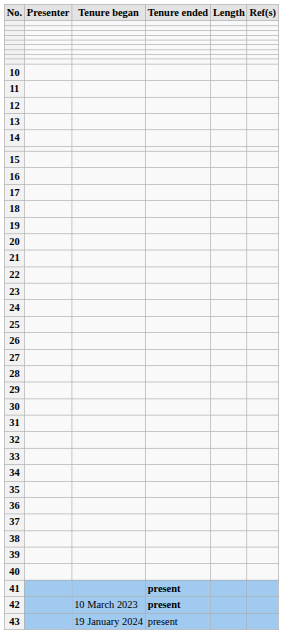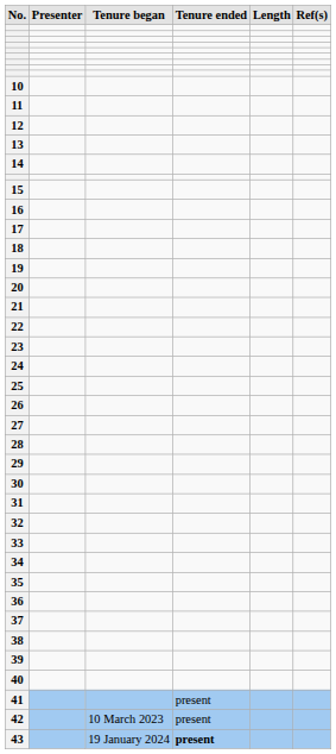41 | Tenure ended: bold -> normal
42 | Tenure ended: bold -> normal
43 | Tenure ended: normal -> bold
